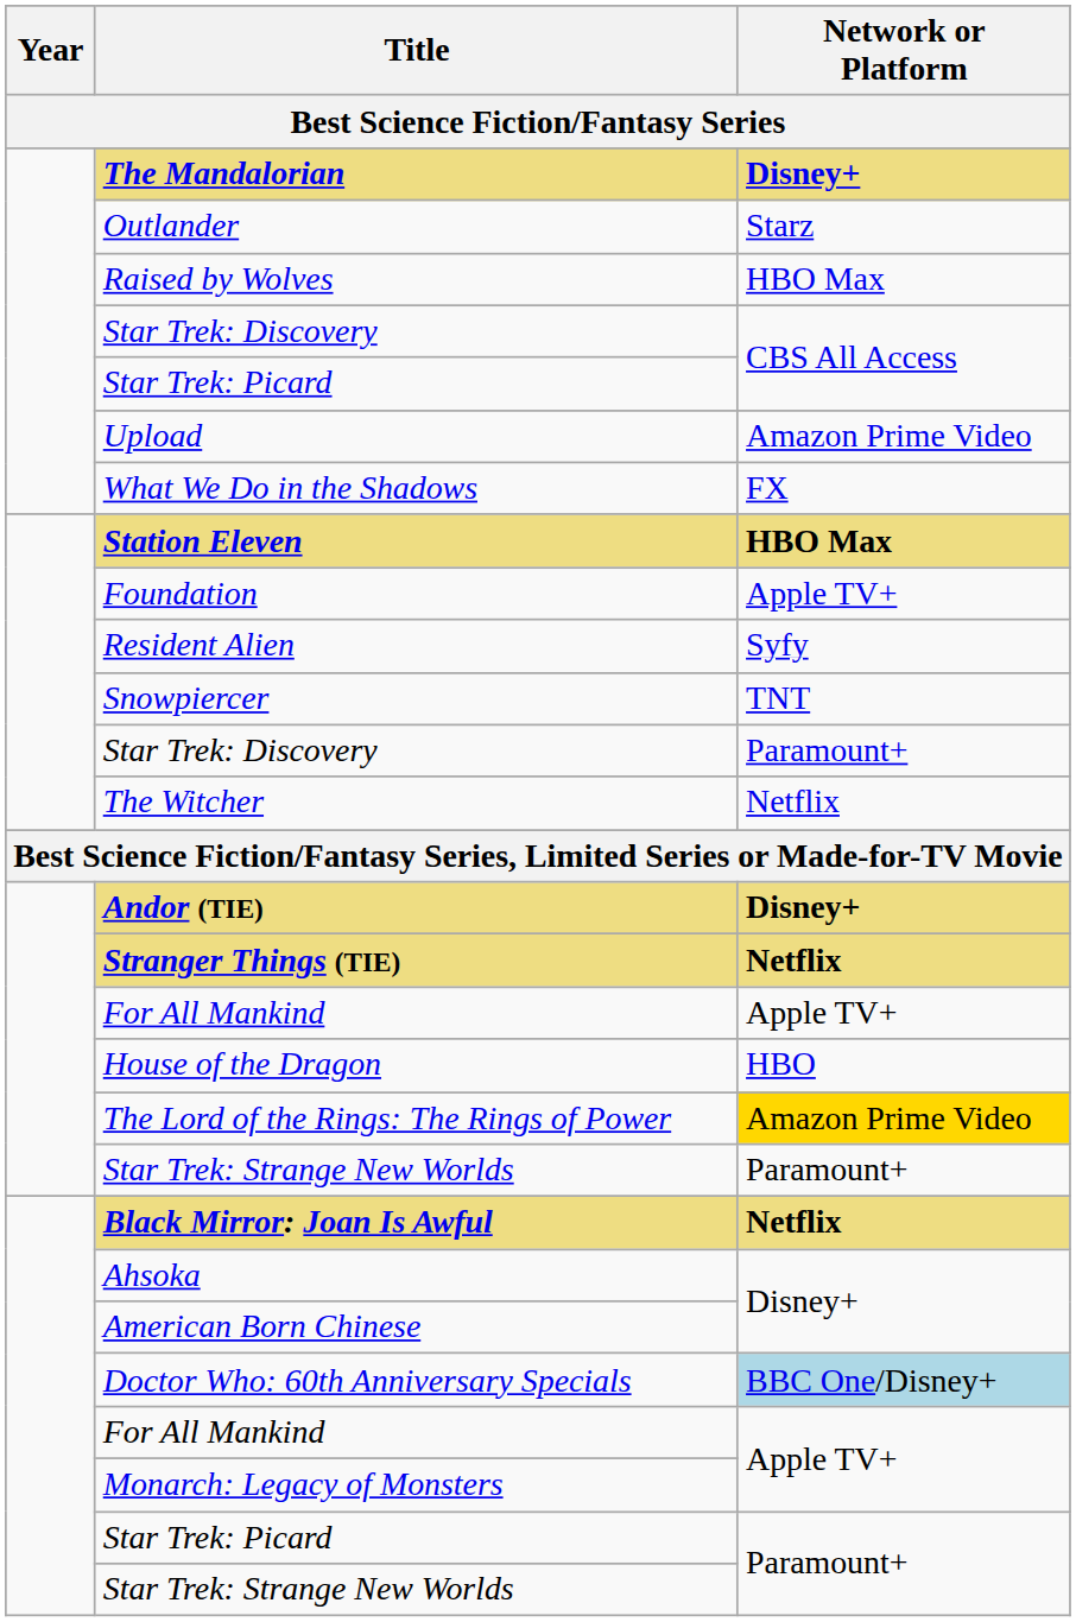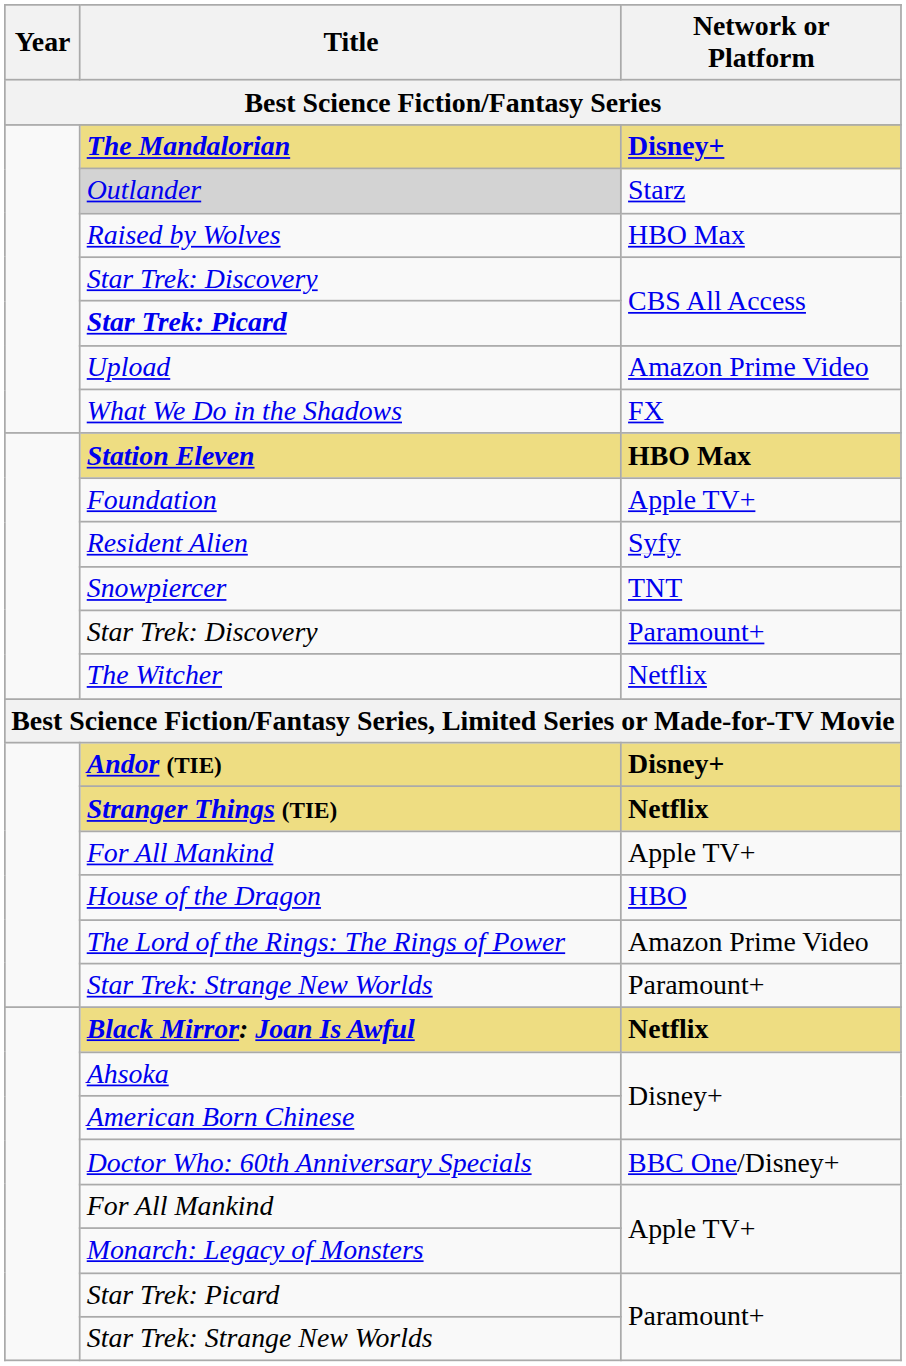Outlander | Title: no background -> lightgrey background
Star Trek: Picard / CBS All Access | Title: normal -> bold
The Lord of the Rings: The Rings of Power | Network or Platform: gold background -> no background
Doctor Who: 60th Anniversary Specials | Network or Platform: lightblue background -> no background
